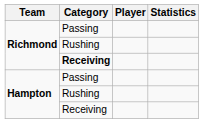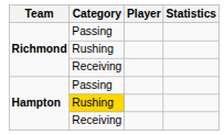Richmond / Receiving | Category: bold -> normal
Hampton / Rushing | Category: no background -> gold background
